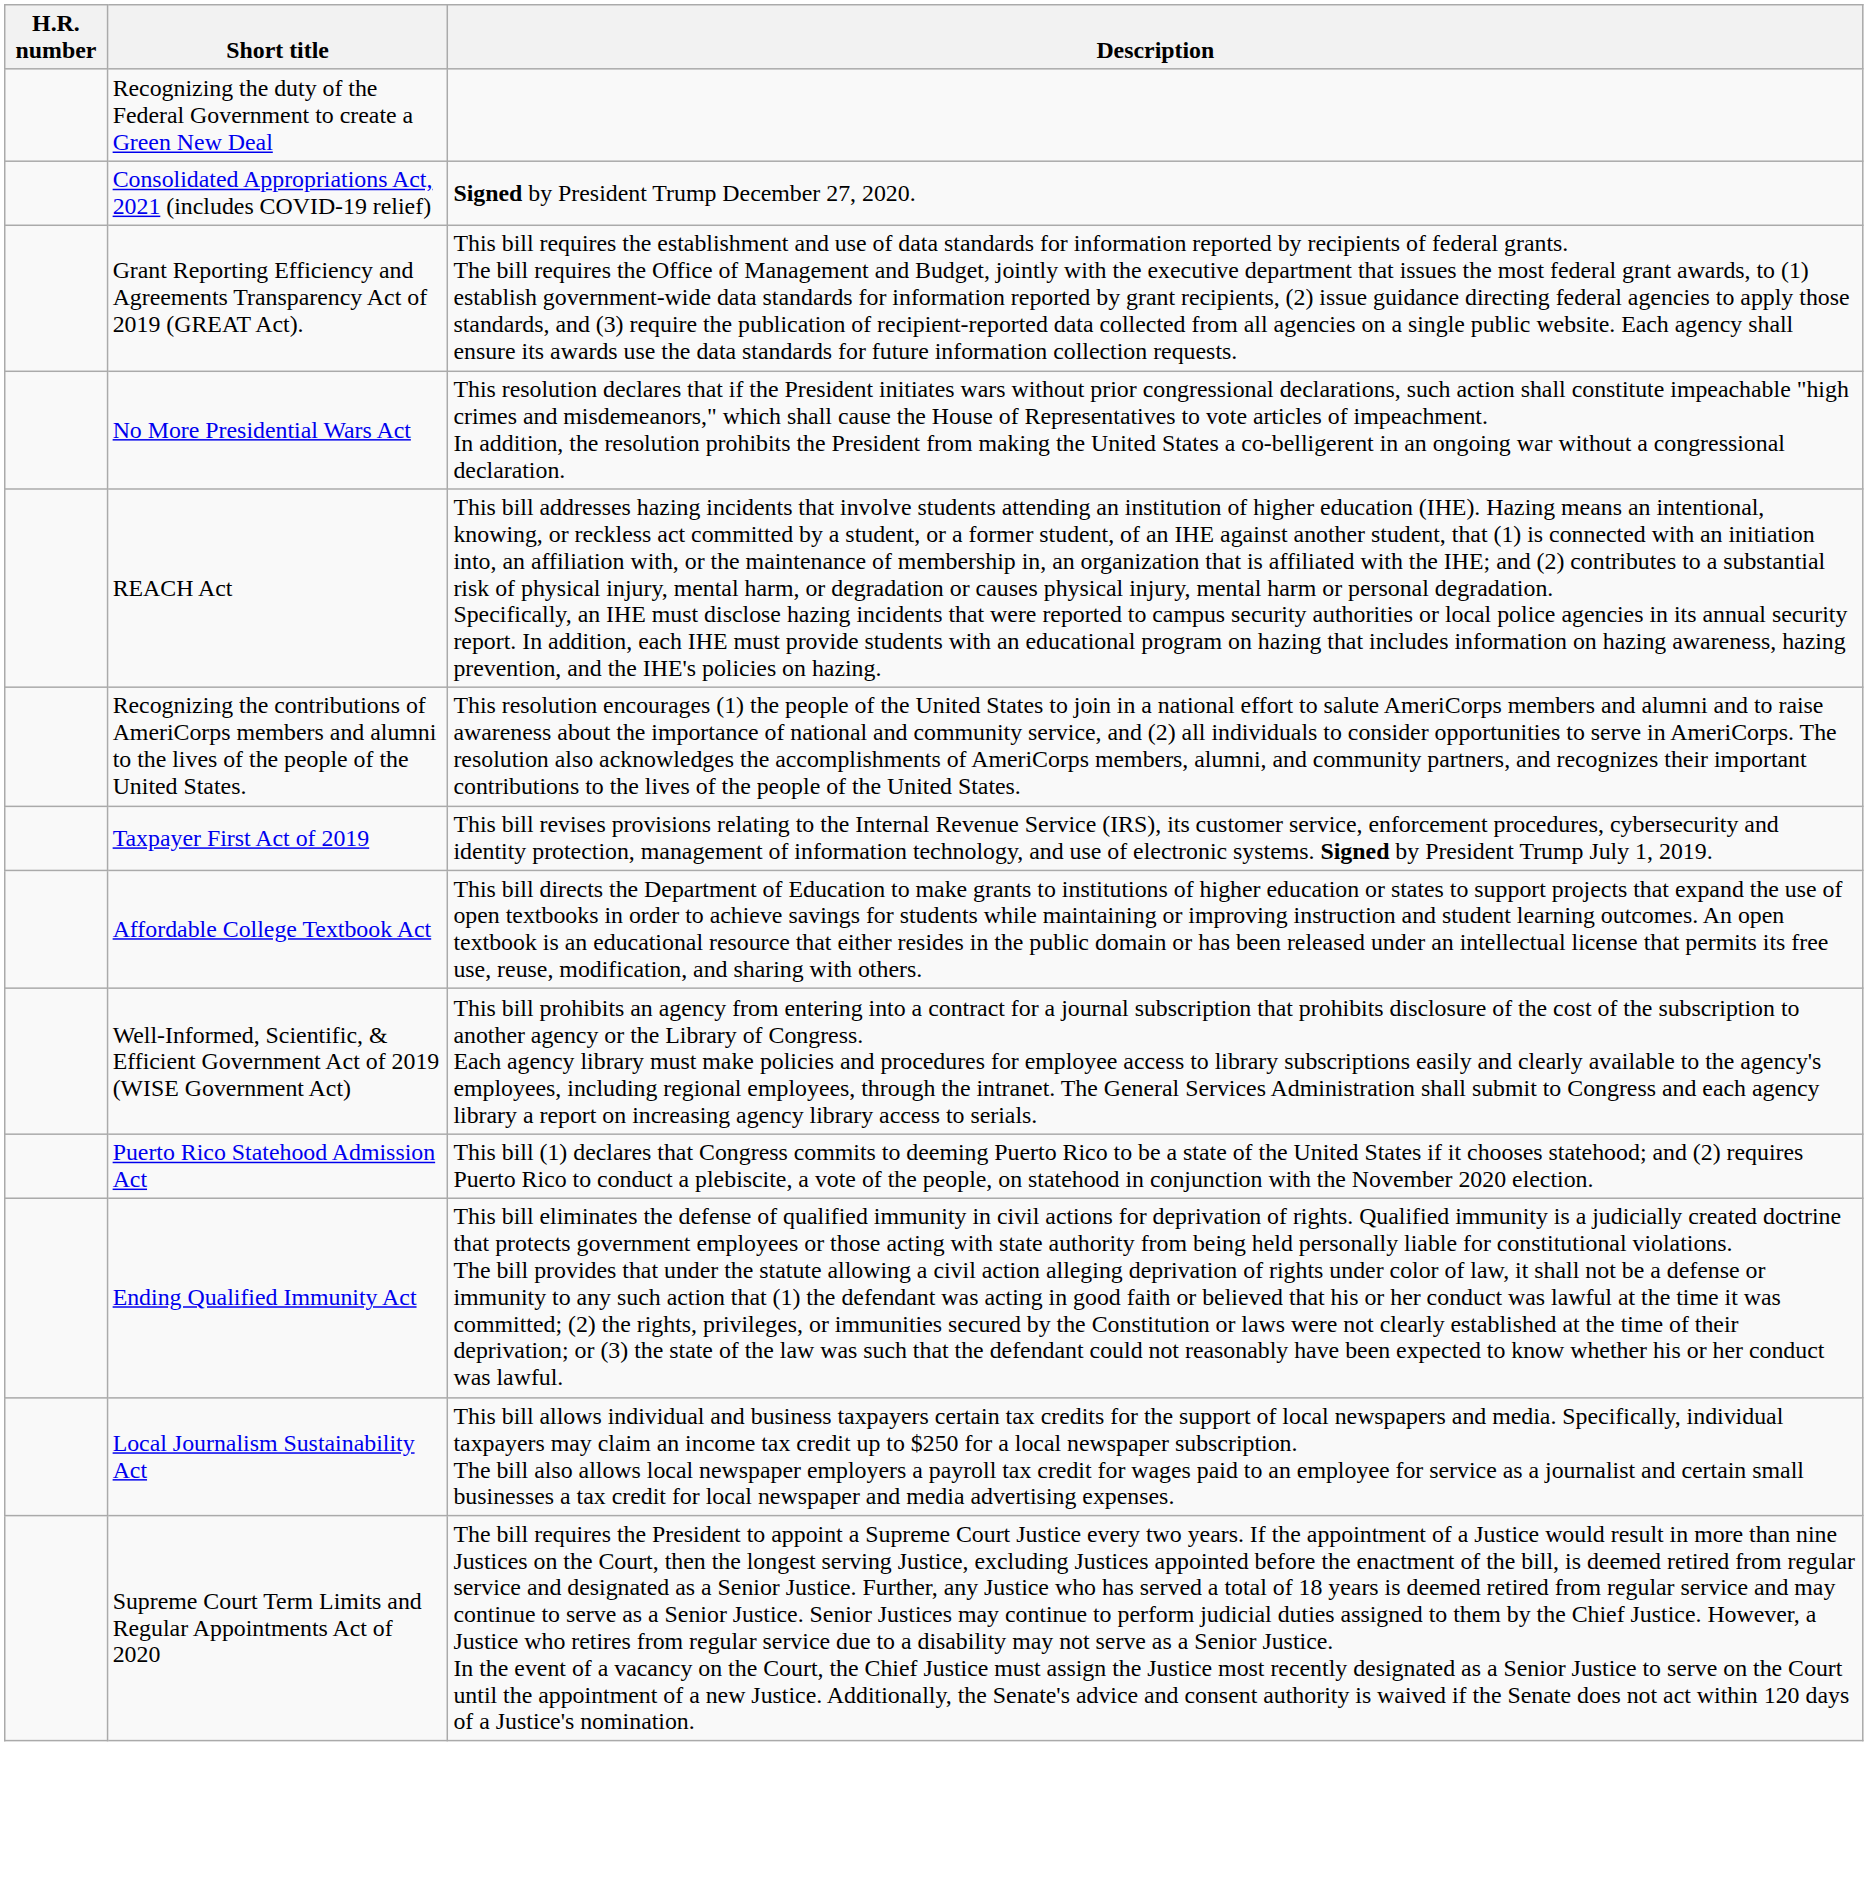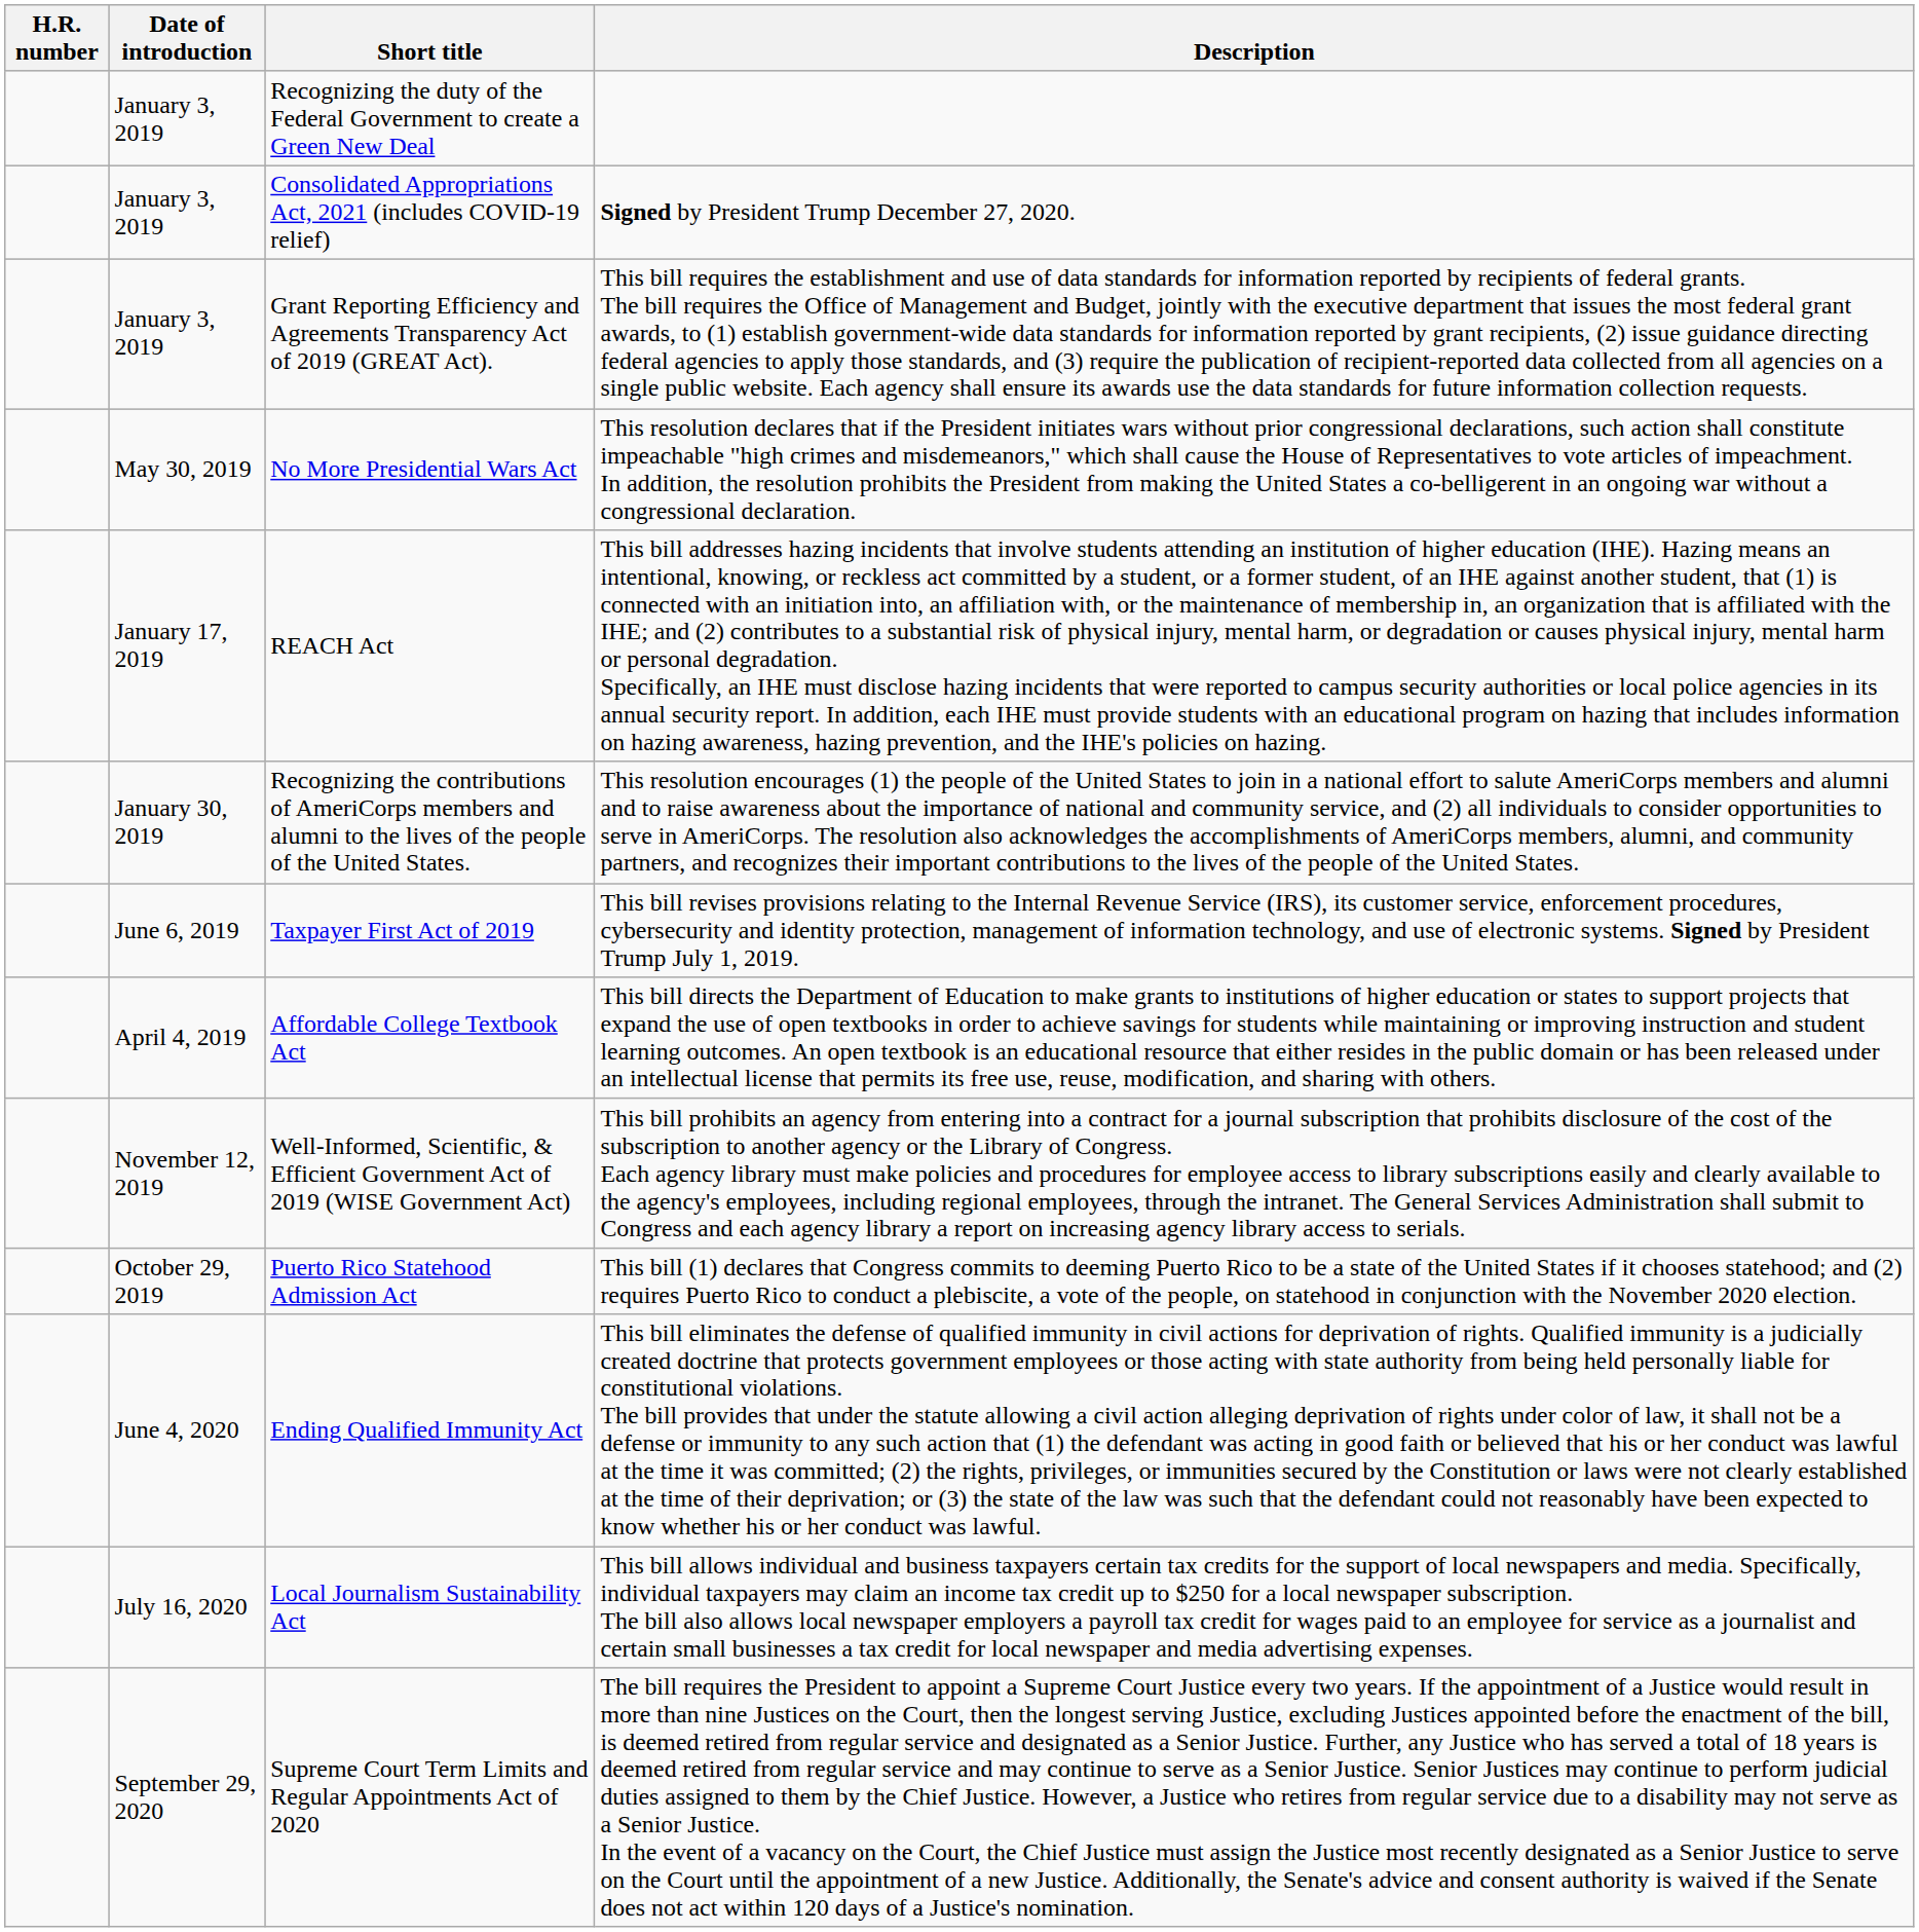+ column: Date of introduction | January 3, 2019 | January 3, 2019 | January 3, 2019 | May 30, 2019 | January 17, 2019 | January 30, 2019 | June 6, 2019 | April 4, 2019 | November 12, 2019 | October 29, 2019 | June 4, 2020 | July 16, 2020 | September 29, 2020
